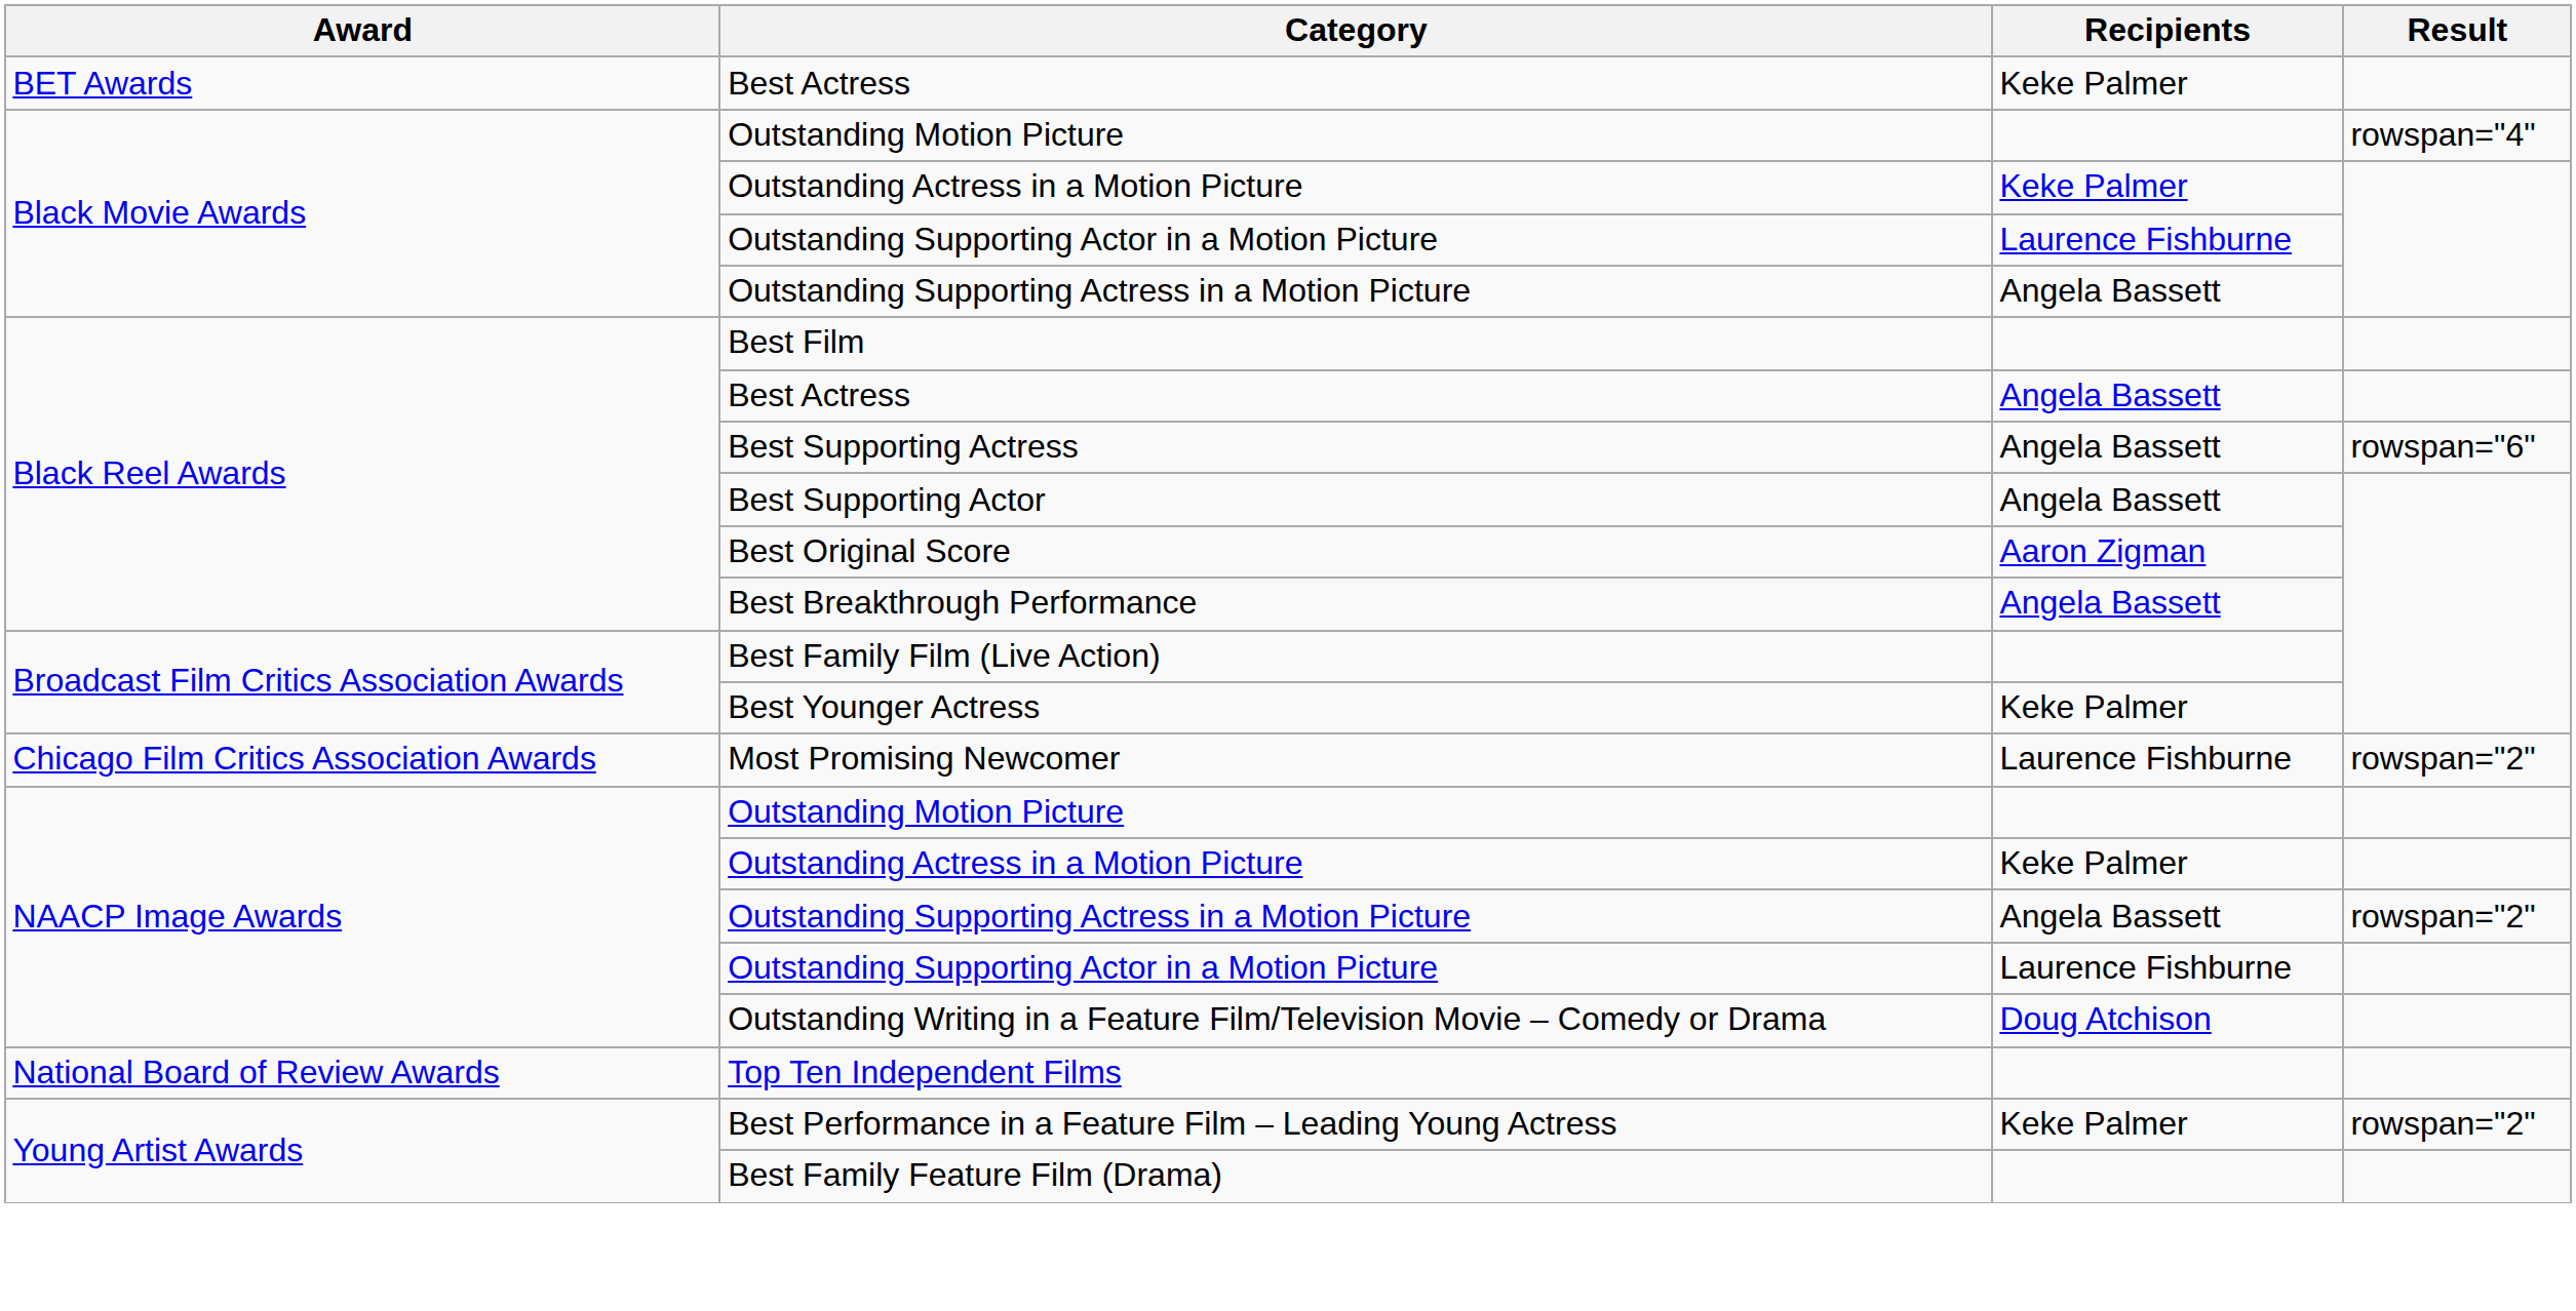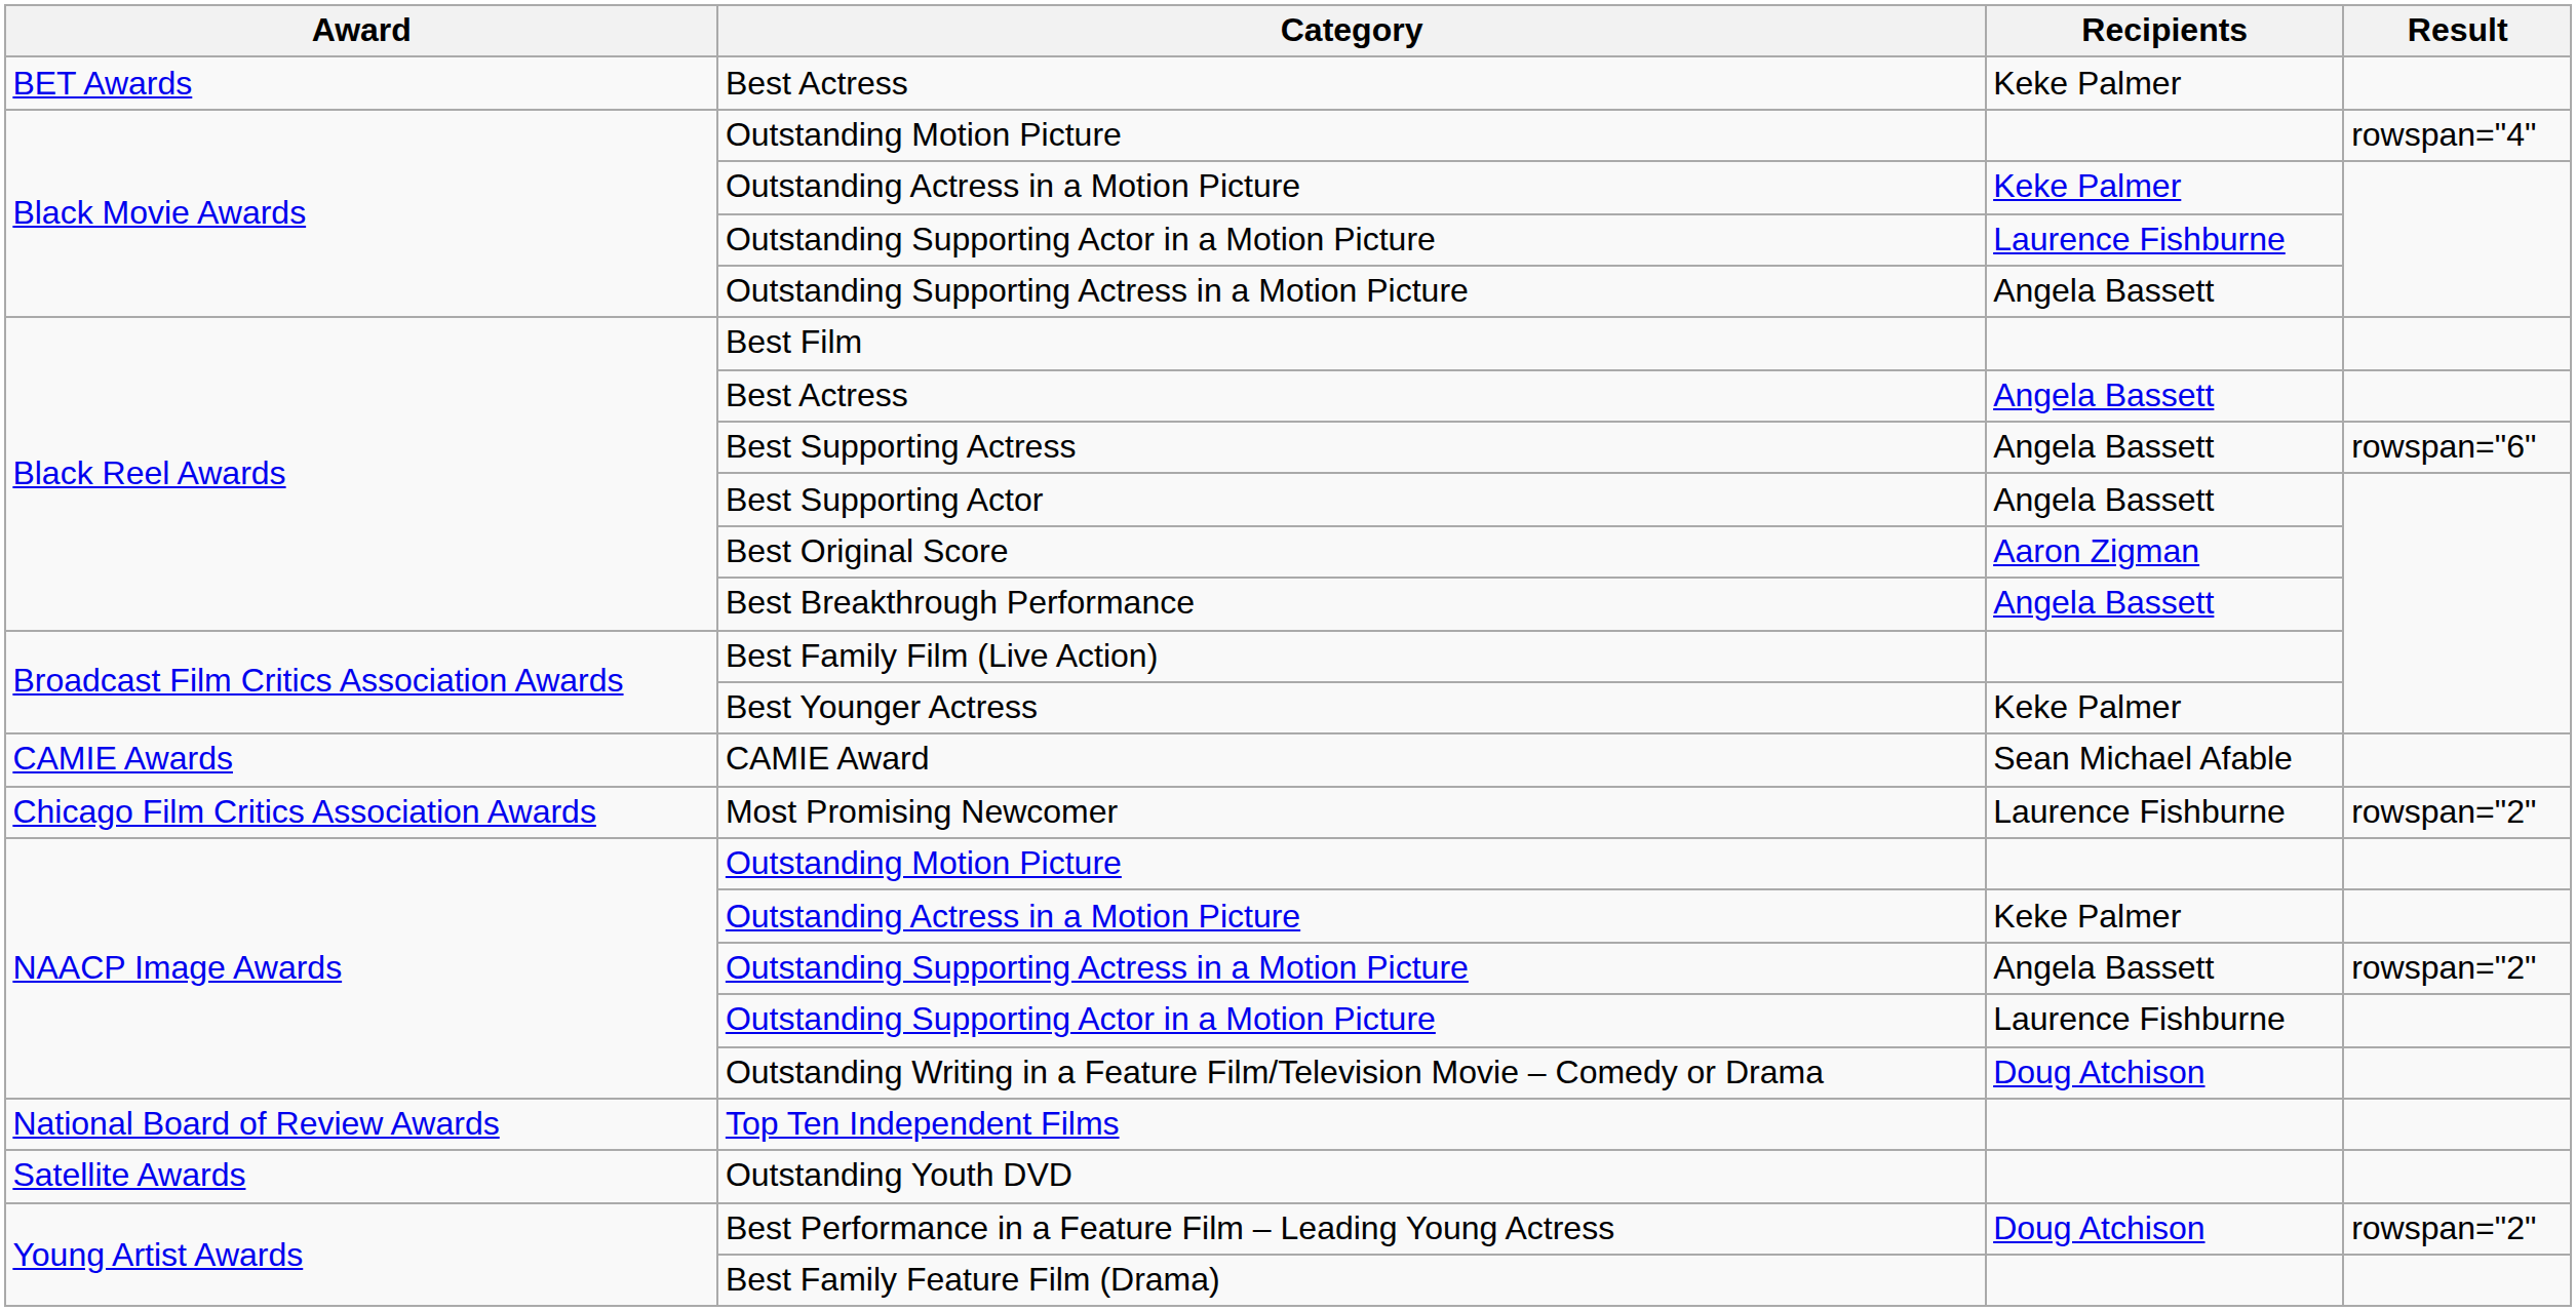+ row: CAMIE Awards | CAMIE Award | Sean Michael Afable
+ row: Satellite Awards | Outstanding Youth DVD
Best Performance in a Feature Film – Leading Young Actress | Recipients: Keke Palmer -> Doug Atchison
